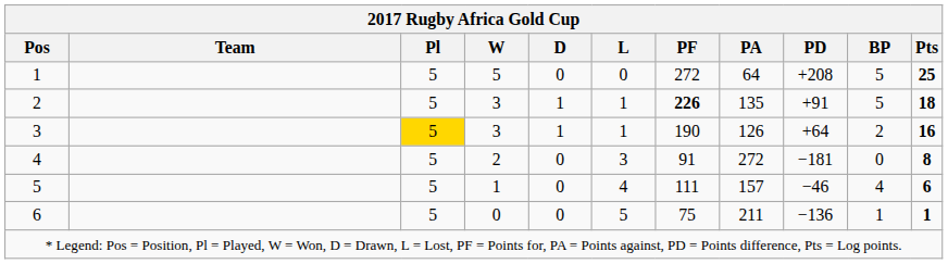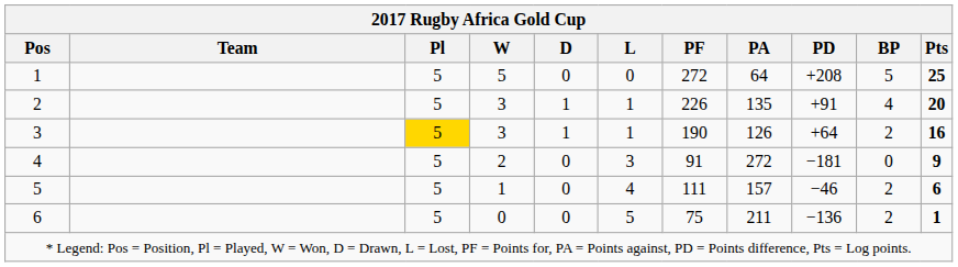row 4 | PF: bold -> normal
row 4 | BP: 5 -> 4
row 4 | Pts: 18 -> 20
row 6 | Pts: 8 -> 9
row 7 | BP: 4 -> 2
row 8 | BP: 1 -> 2
